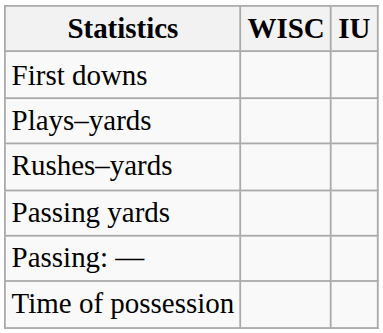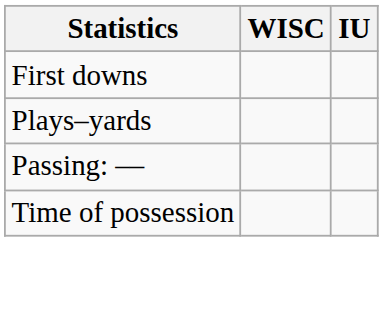- row: Rushes–yards
- row: Passing yards
